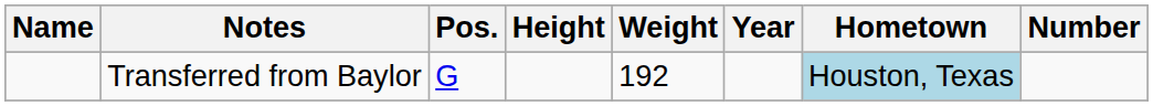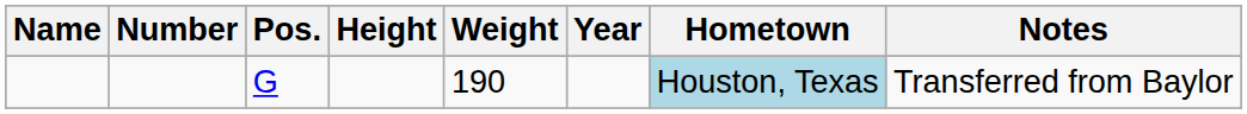columns swapped: Number <-> Notes
row 2 | Weight: 192 -> 190
